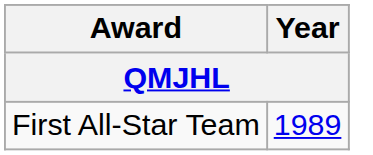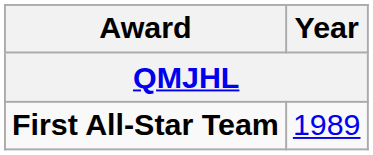row 3 | Award: normal -> bold
